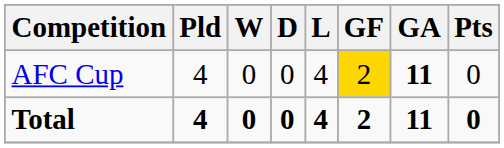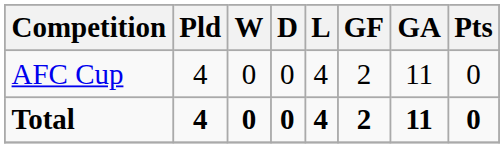AFC Cup | GF: gold background -> no background
AFC Cup | GA: bold -> normal
